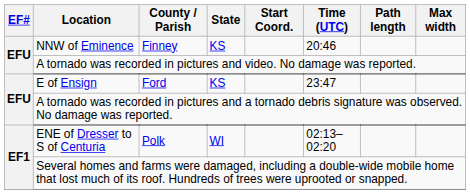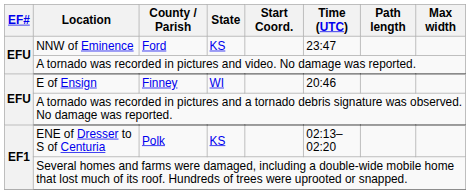NNW of Eminence | County / Parish: Finney -> Ford
NNW of Eminence | Time (UTC): 20:46 -> 23:47
E of Ensign | County / Parish: Ford -> Finney
E of Ensign | State: KS -> WI
E of Ensign | Time (UTC): 23:47 -> 20:46
ENE of Dresser to S of Centuria | State: WI -> KS
